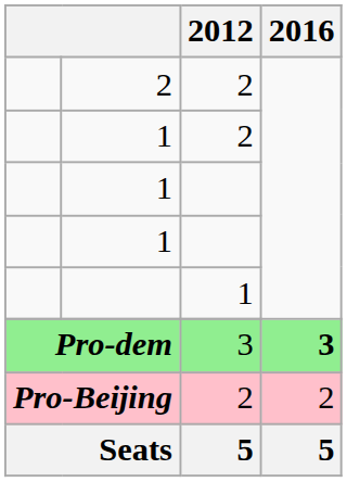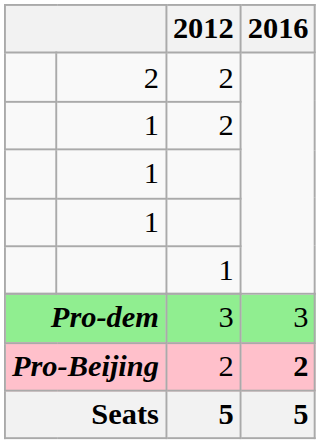Pro-dem | 2016: bold -> normal
Pro-Beijing | 2016: normal -> bold
